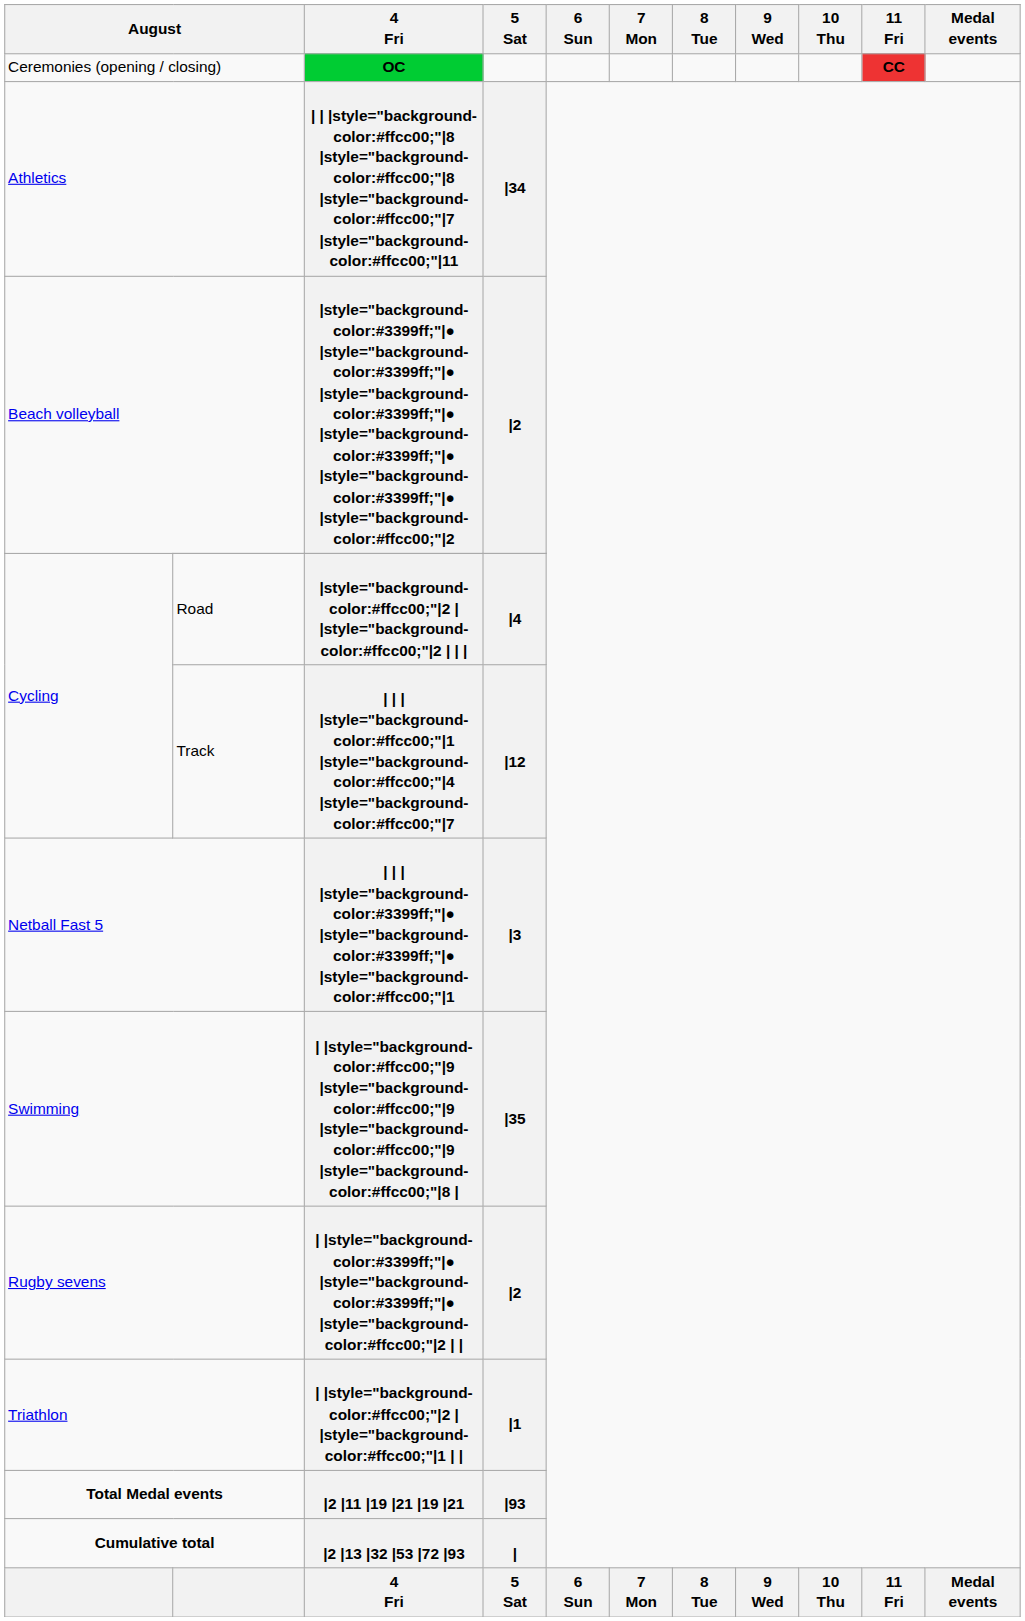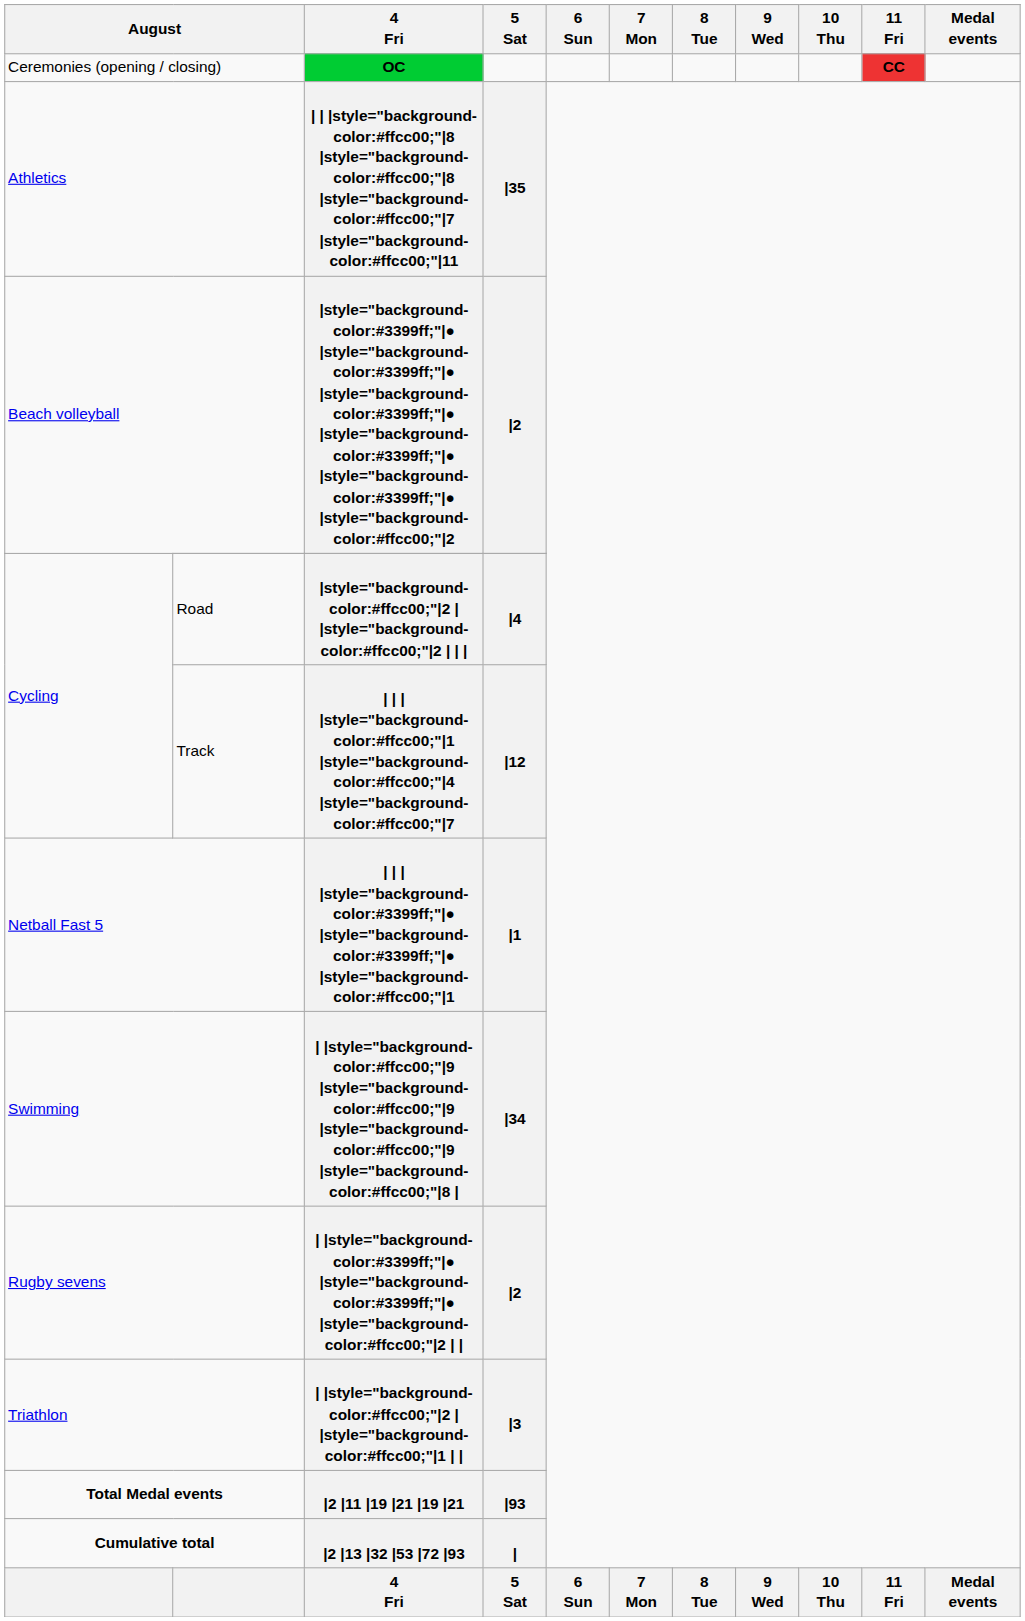Athletics | 5 Sat: |34 -> |35
Netball Fast 5 | 5 Sat: |3 -> |1
Swimming | 5 Sat: |35 -> |34
Triathlon | 5 Sat: |1 -> |3
